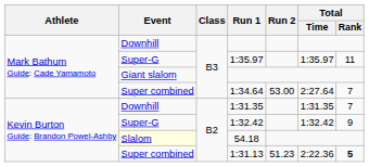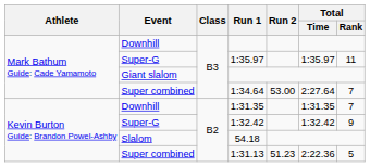54.18 | Event: lightyellow background -> no background
1:31.13 | Total / Rank: bold -> normal
